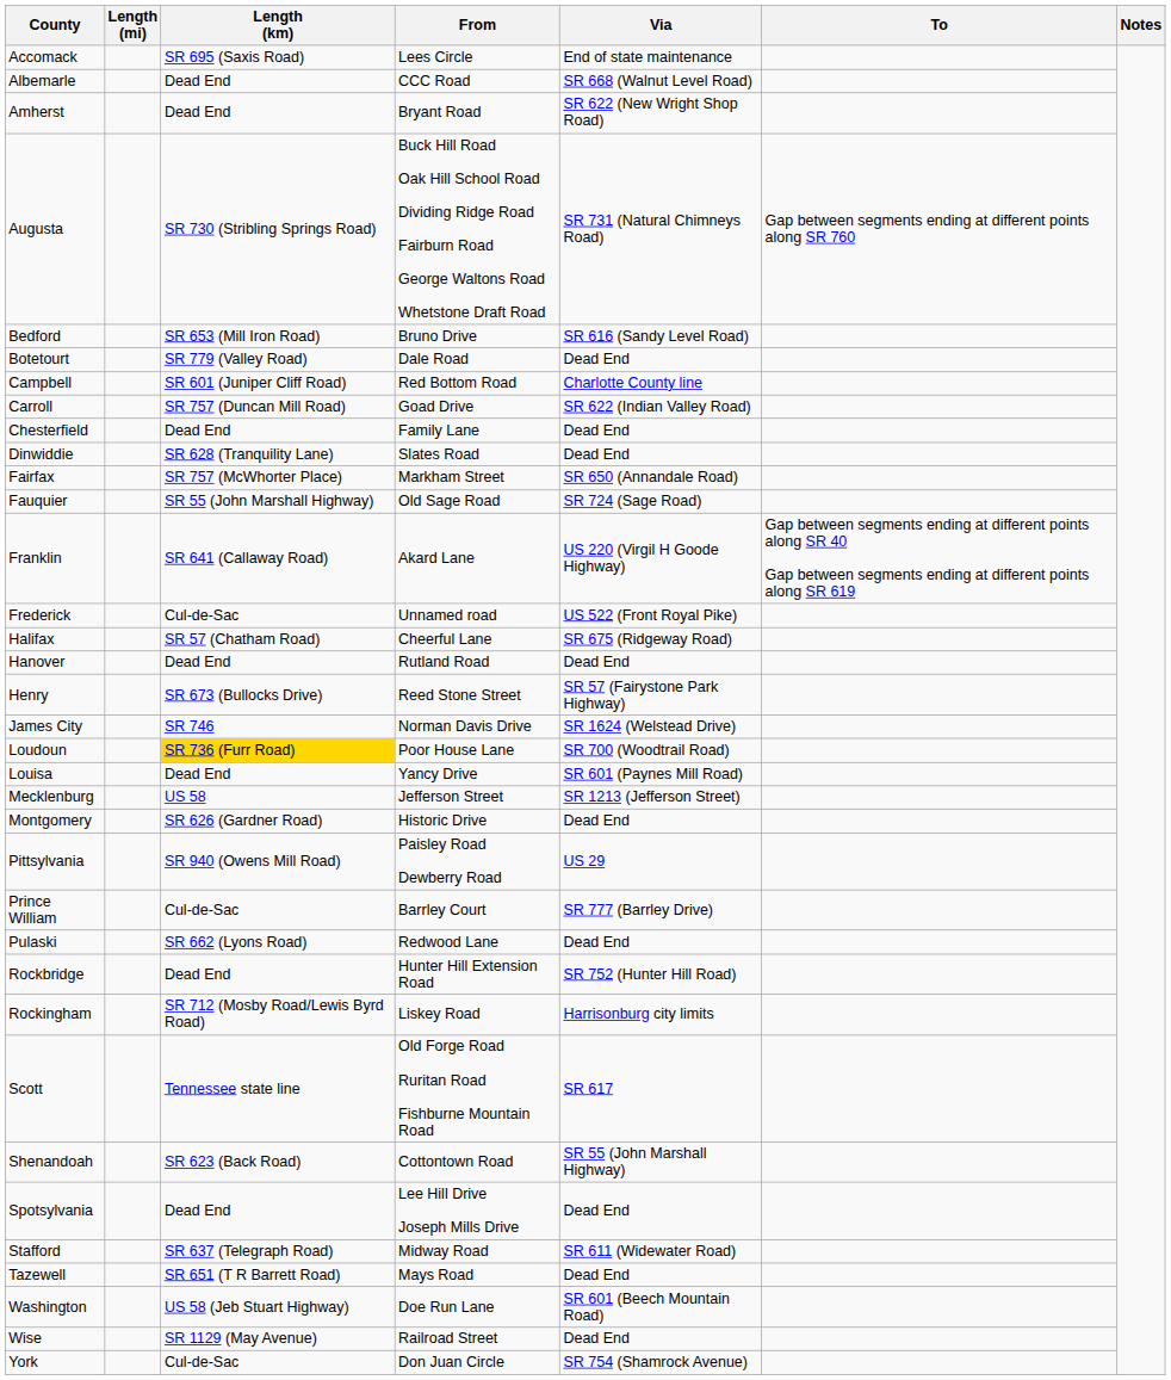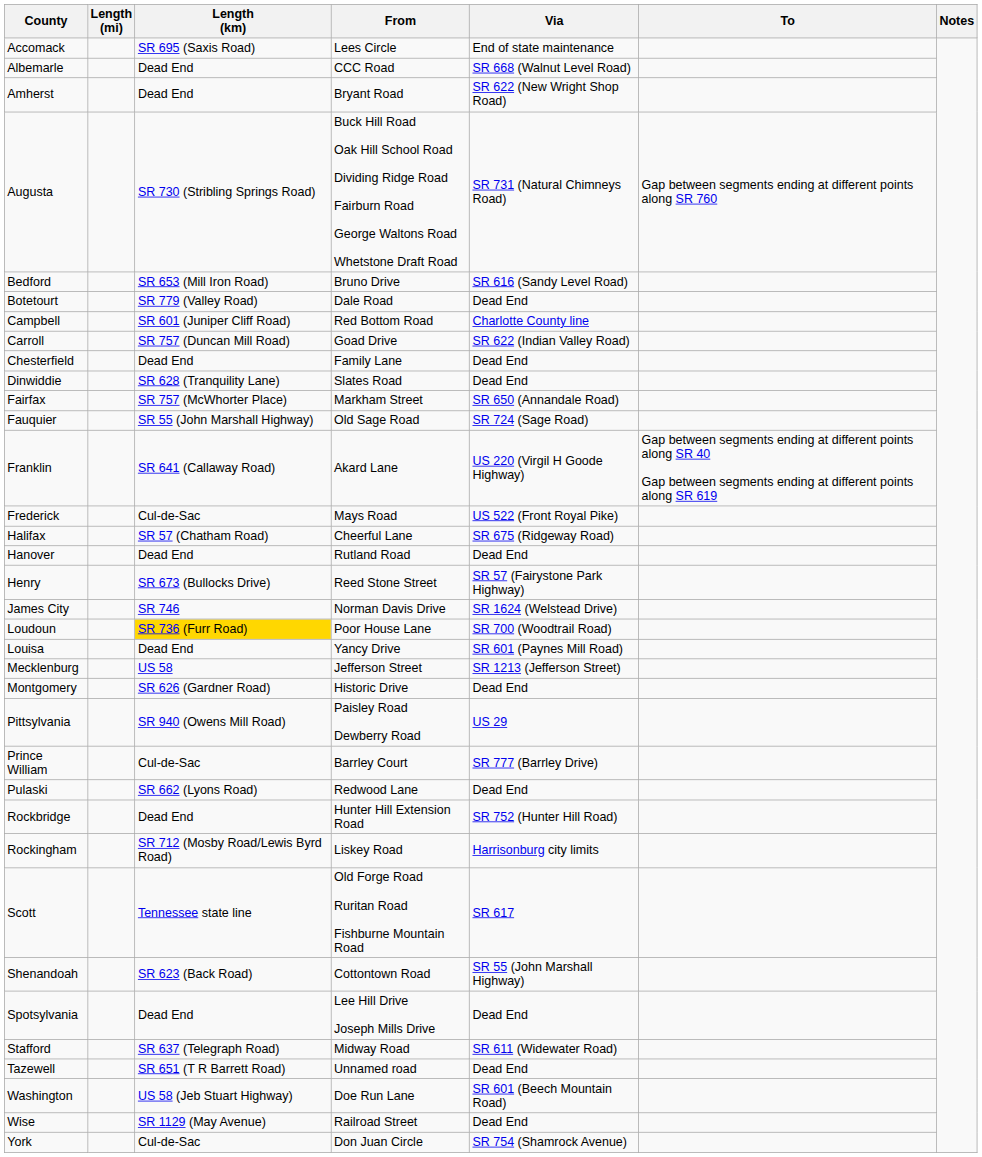Frederick | From: Unnamed road -> Mays Road
Tazewell | From: Mays Road -> Unnamed road
